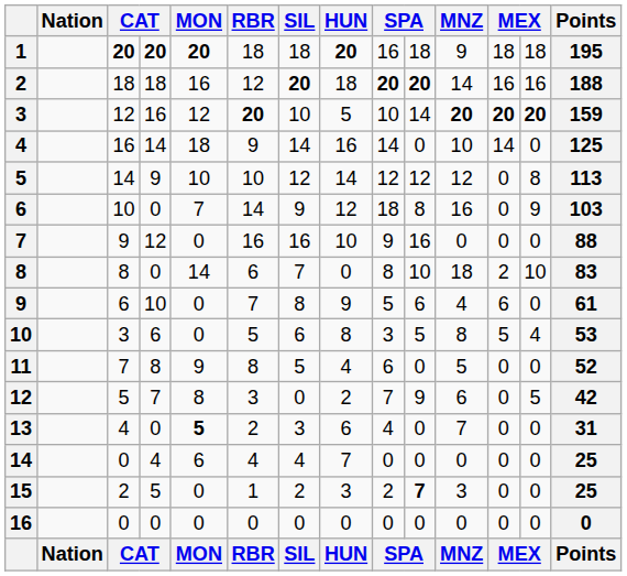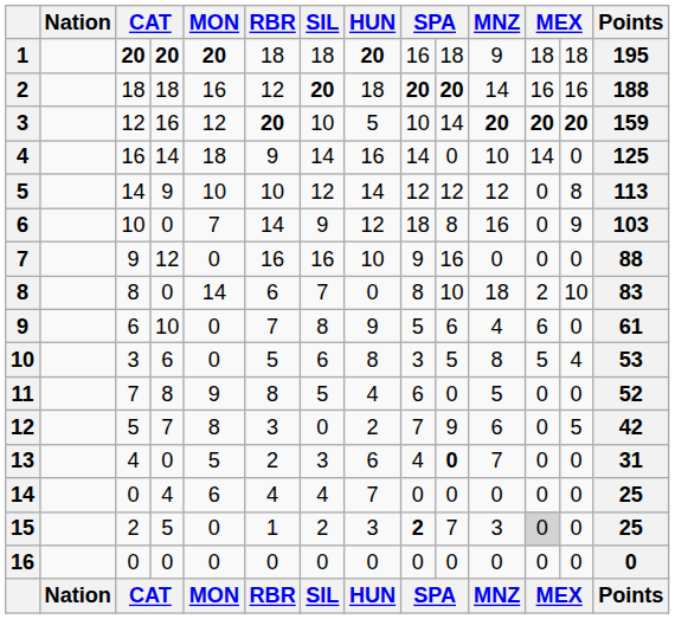13 | MON: bold -> normal
13 | column 10: normal -> bold
15 | column 9: normal -> bold
15 | column 10: bold -> normal
15 | column 12: no background -> lightgrey background
